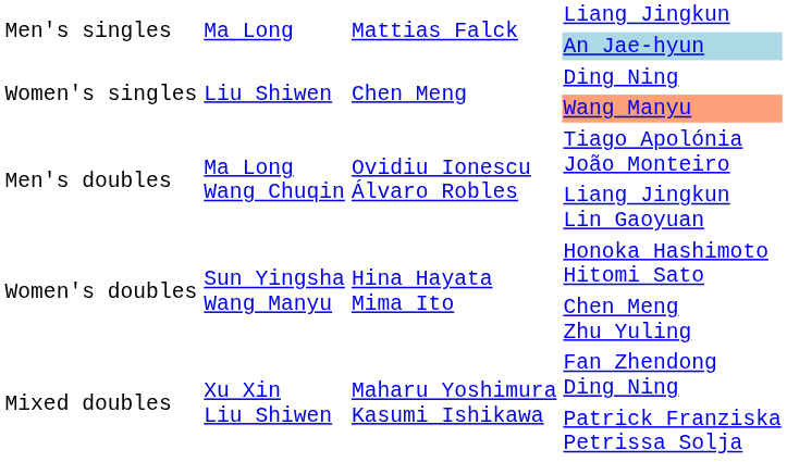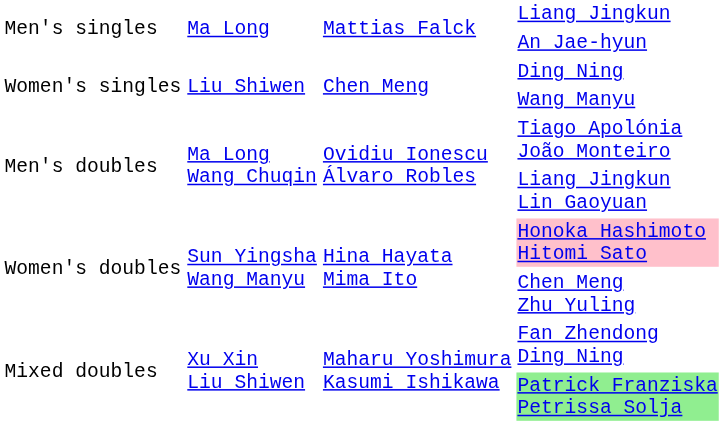An Jae-hyun | column 4: lightblue background -> no background
Wang Manyu | column 4: lightsalmon background -> no background
Honoka Hashimoto Hitomi Sato | column 4: no background -> pink background
Patrick Franziska Petrissa Solja | column 4: no background -> lightgreen background
